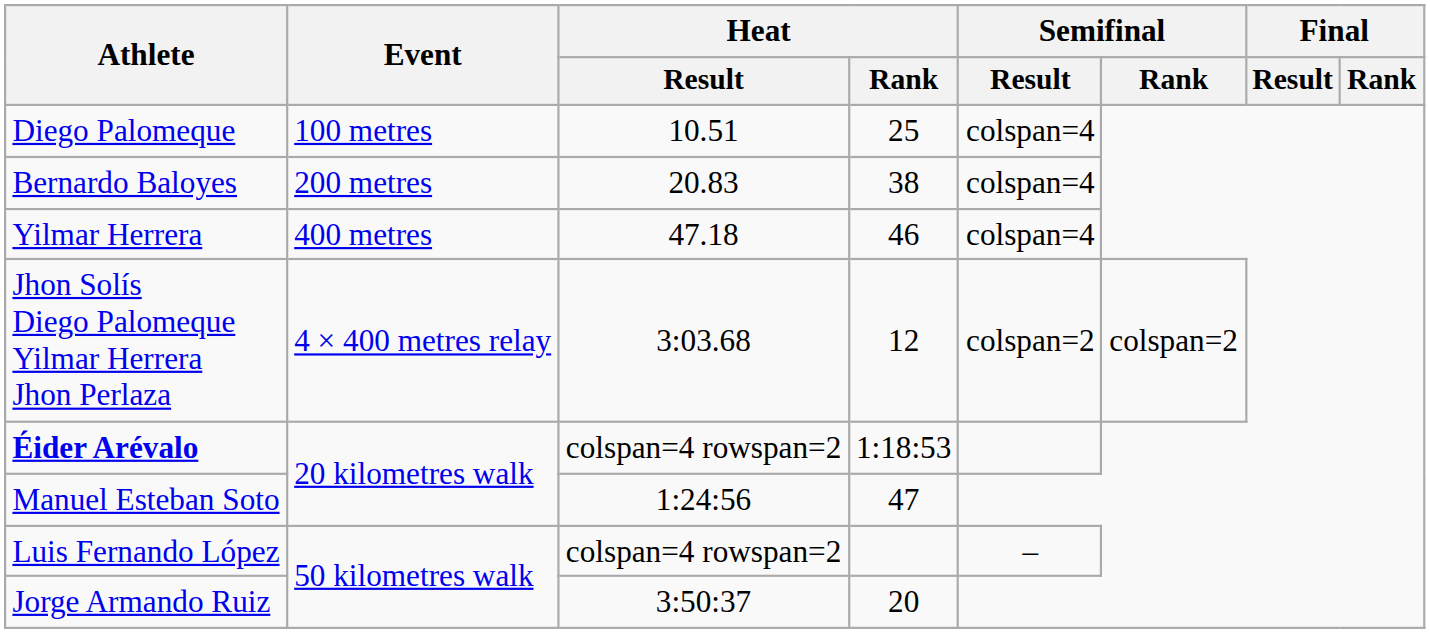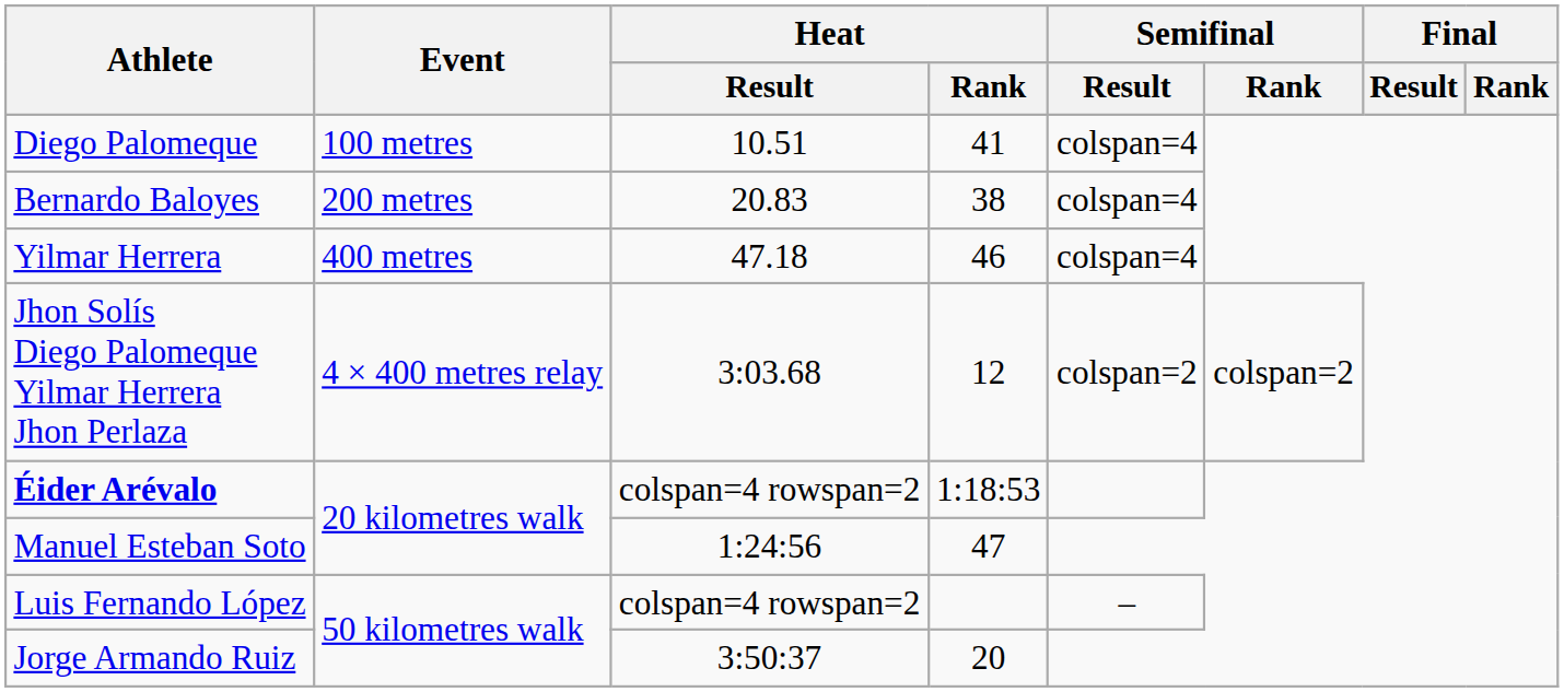Diego Palomeque | Heat / Rank: 25 -> 41
